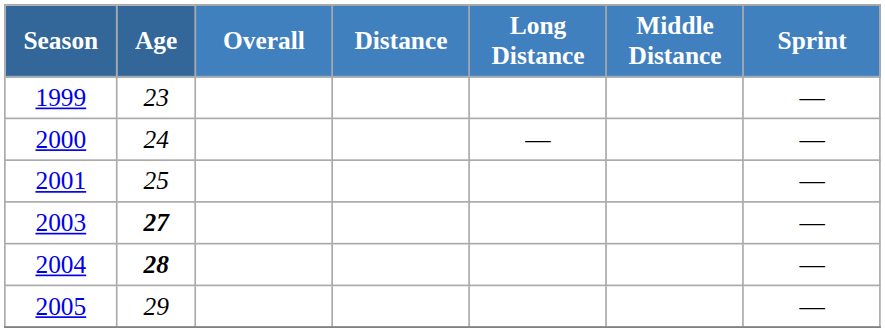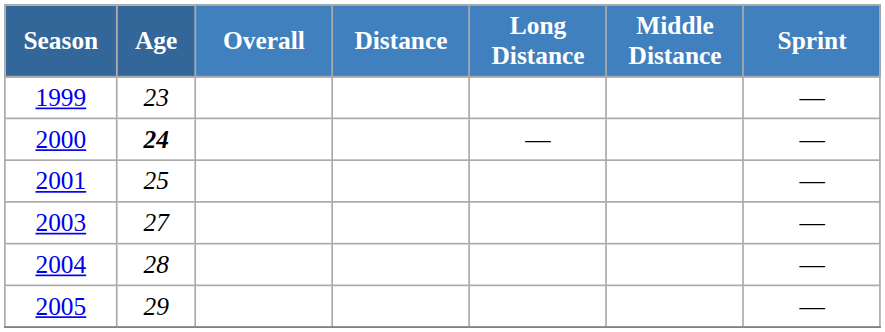2000 | Age: normal -> bold
2003 | Age: bold -> normal
2004 | Age: bold -> normal
